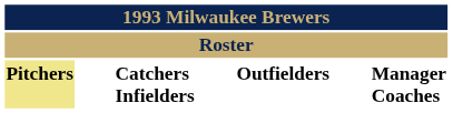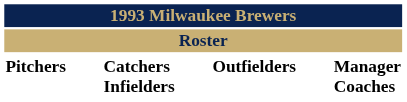Pitchers | column 1: khaki background -> no background
